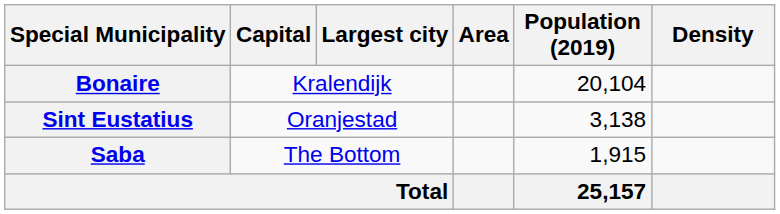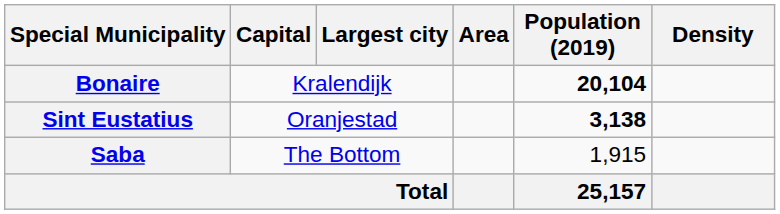Bonaire | Population (2019): normal -> bold
Sint Eustatius | Population (2019): normal -> bold
